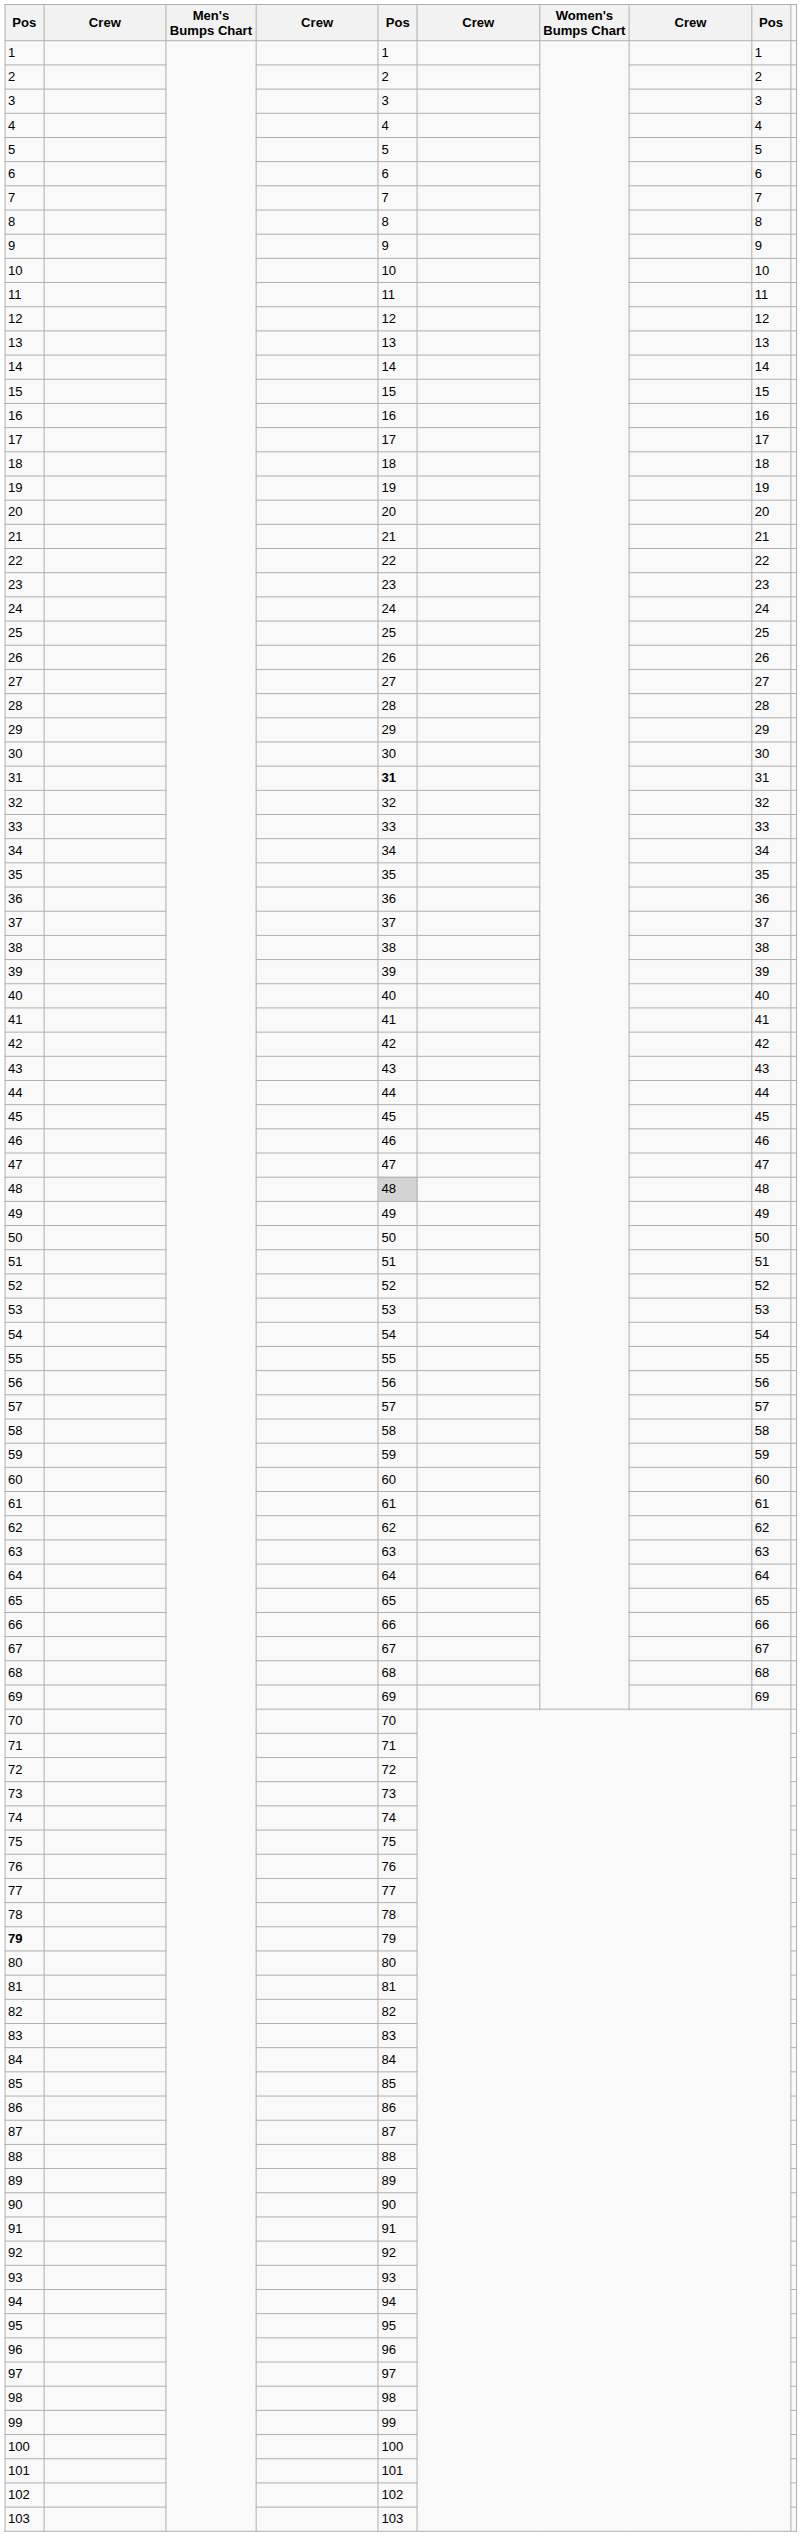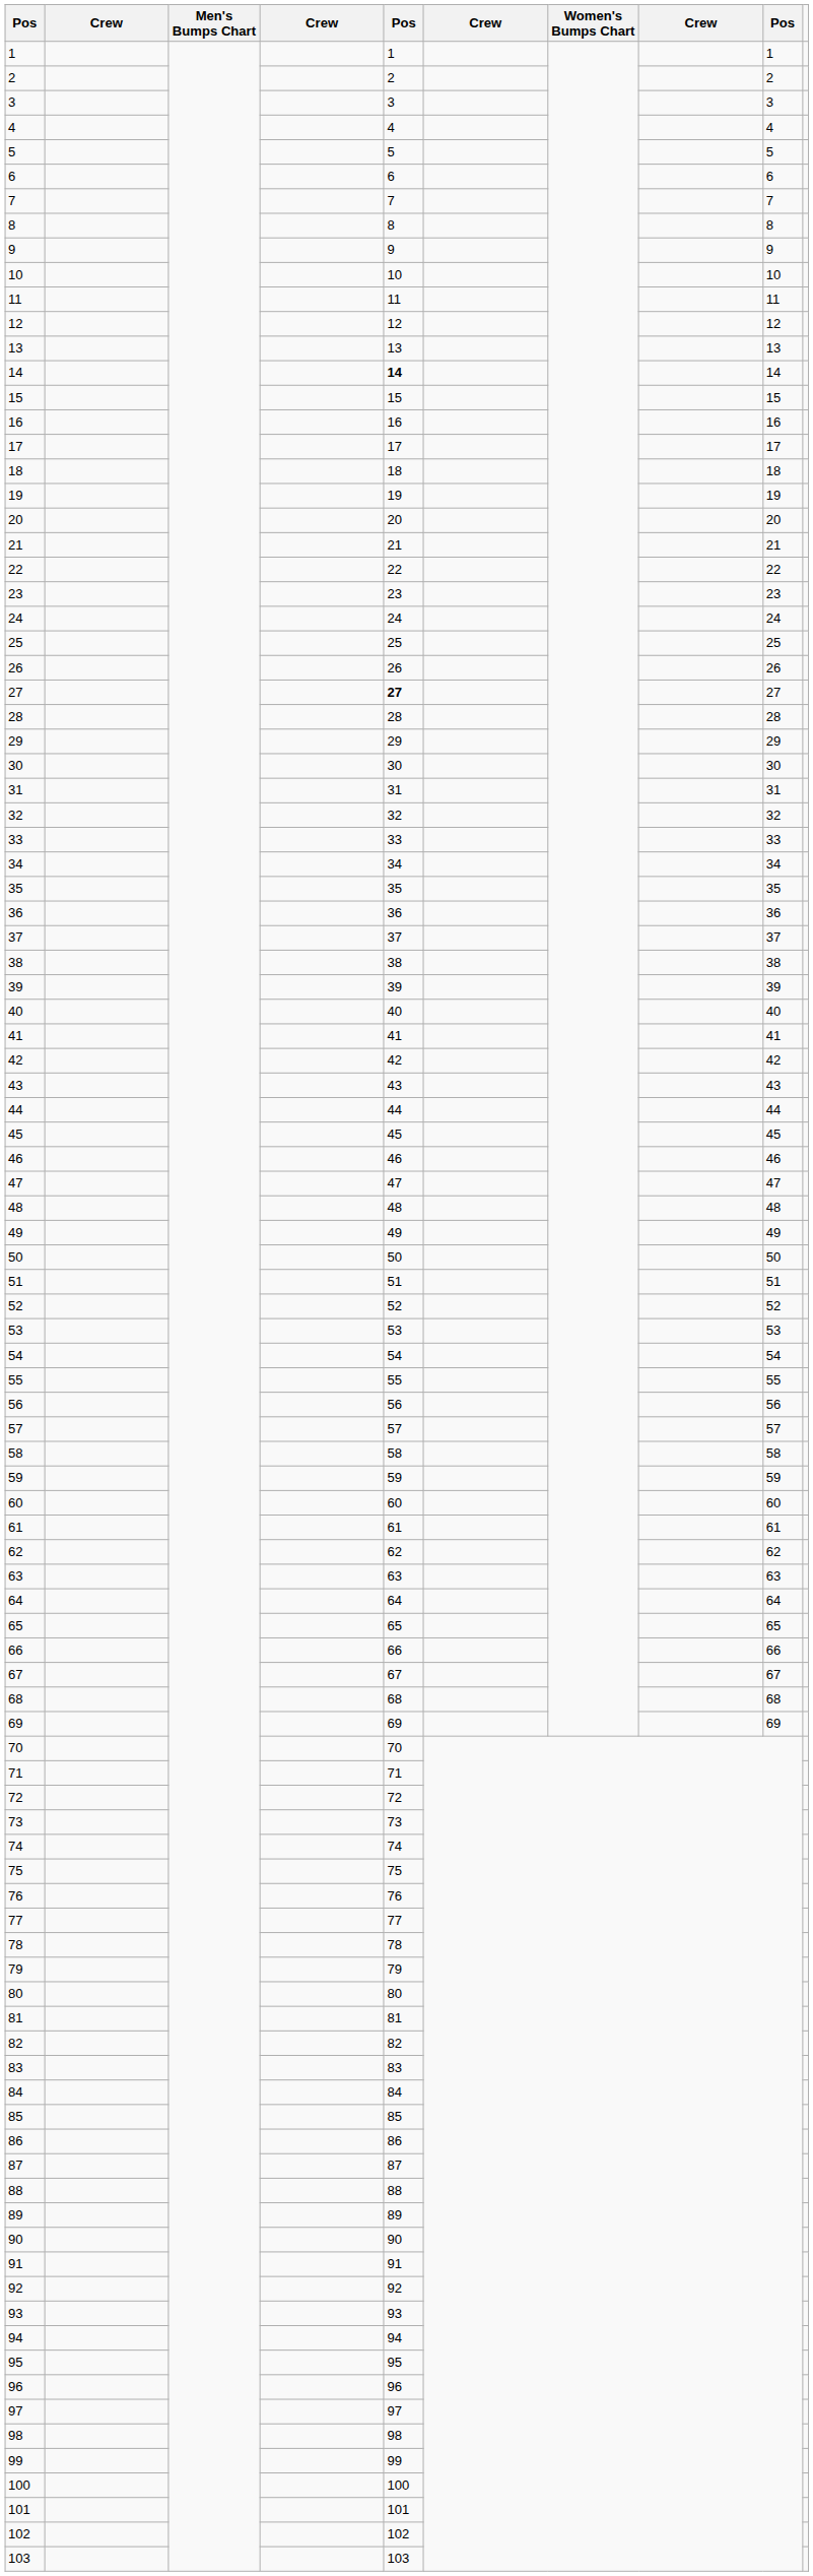row 15 | column 5: normal -> bold
row 28 | column 5: normal -> bold
row 32 | column 5: bold -> normal
row 49 | column 5: lightgrey background -> no background
row 80 | column 1: bold -> normal
